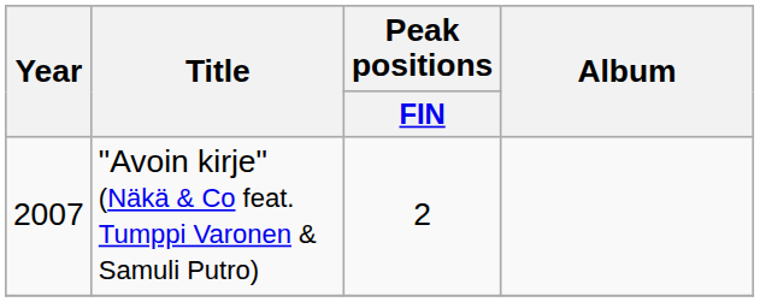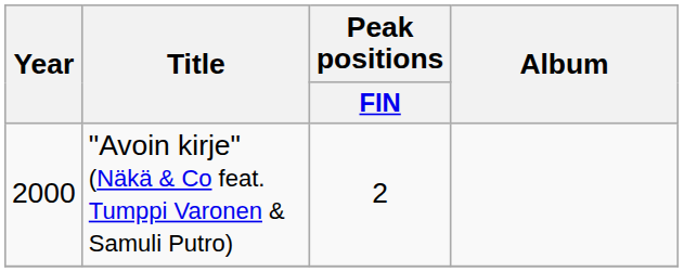row 3 | Year: 2007 -> 2000
